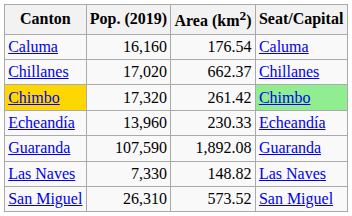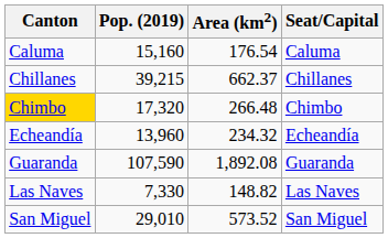row 2 | Pop. (2019): 16,160 -> 15,160
row 3 | Pop. (2019): 17,020 -> 39,215
row 4 | Area (km2): 261.42 -> 266.48
row 4 | Seat/Capital: lightgreen background -> no background
row 5 | Area (km2): 230.33 -> 234.32
row 8 | Pop. (2019): 26,310 -> 29,010
